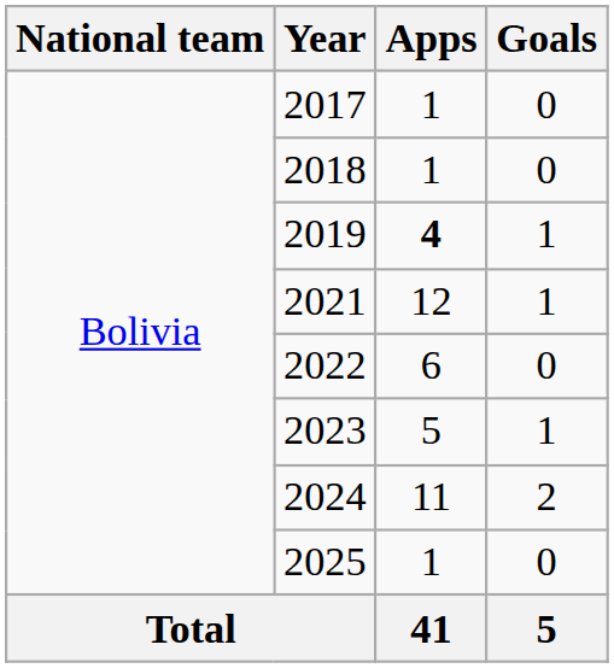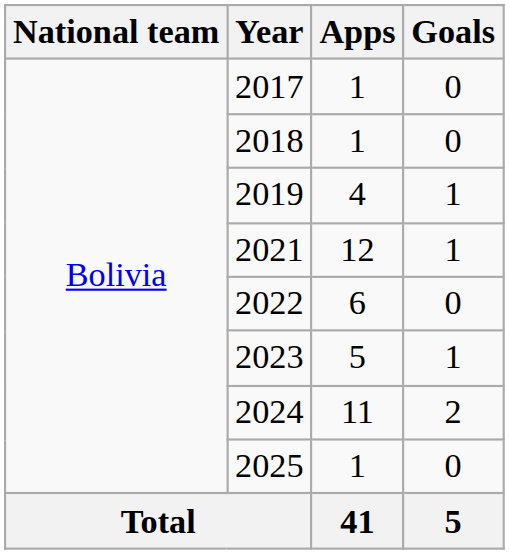2019 | Apps: bold -> normal
